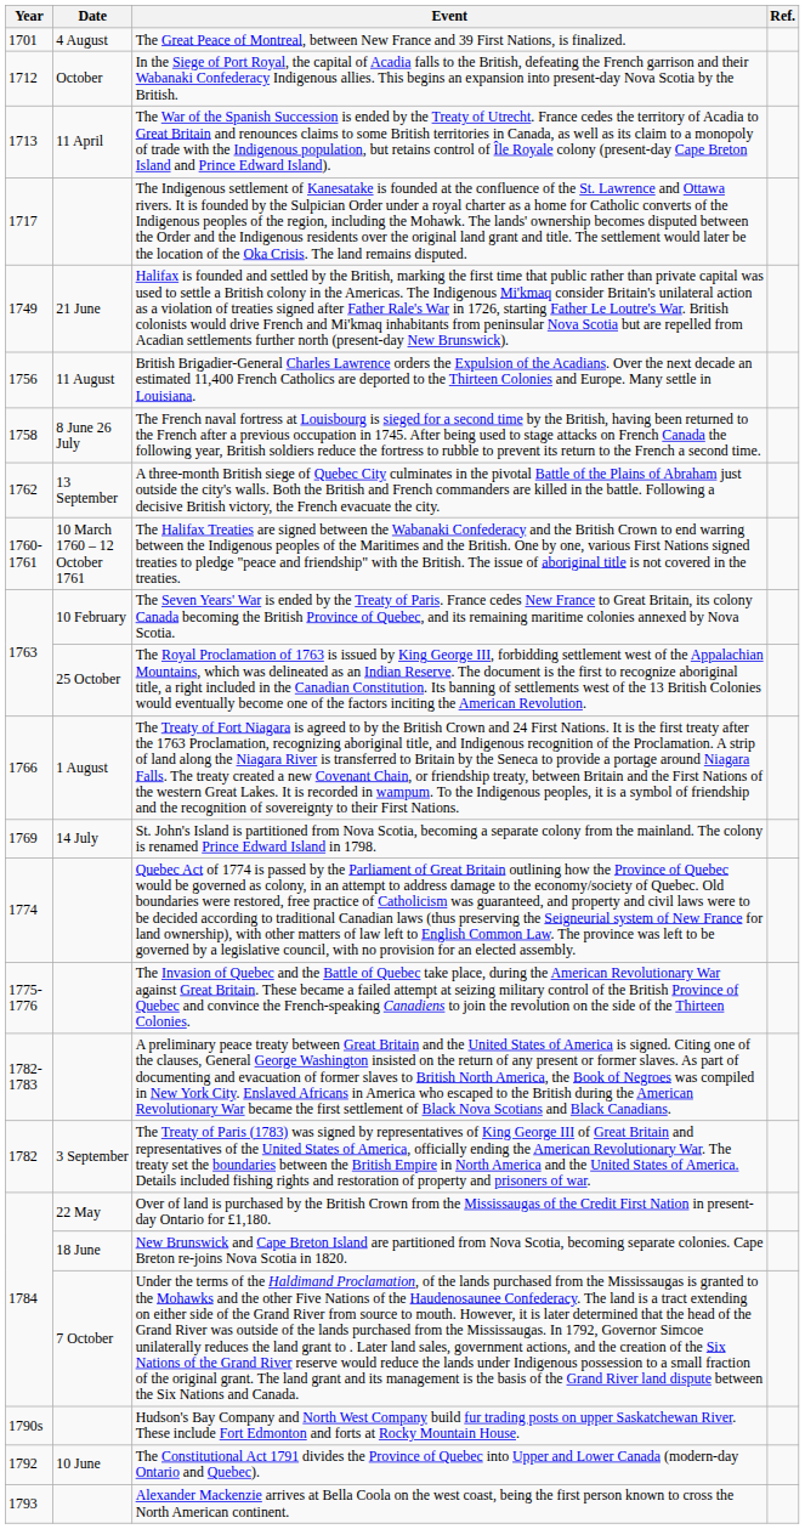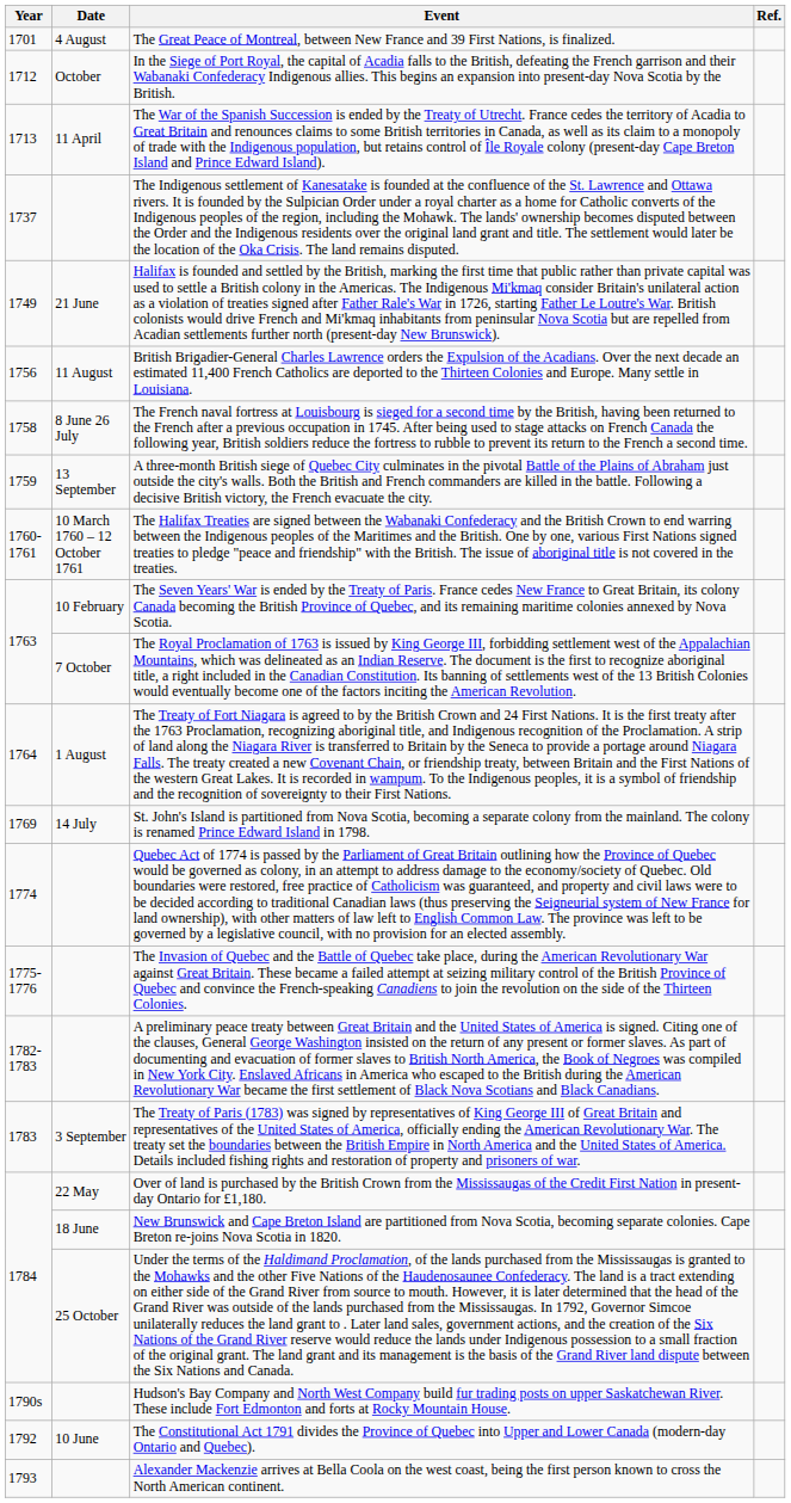row 5 | Year: 1717 -> 1737
row 9 | Year: 1762 -> 1759
row 12 | Date: 25 October -> 7 October
row 13 | Year: 1766 -> 1764
row 18 | Year: 1782 -> 1783
row 21 | Date: 7 October -> 25 October
